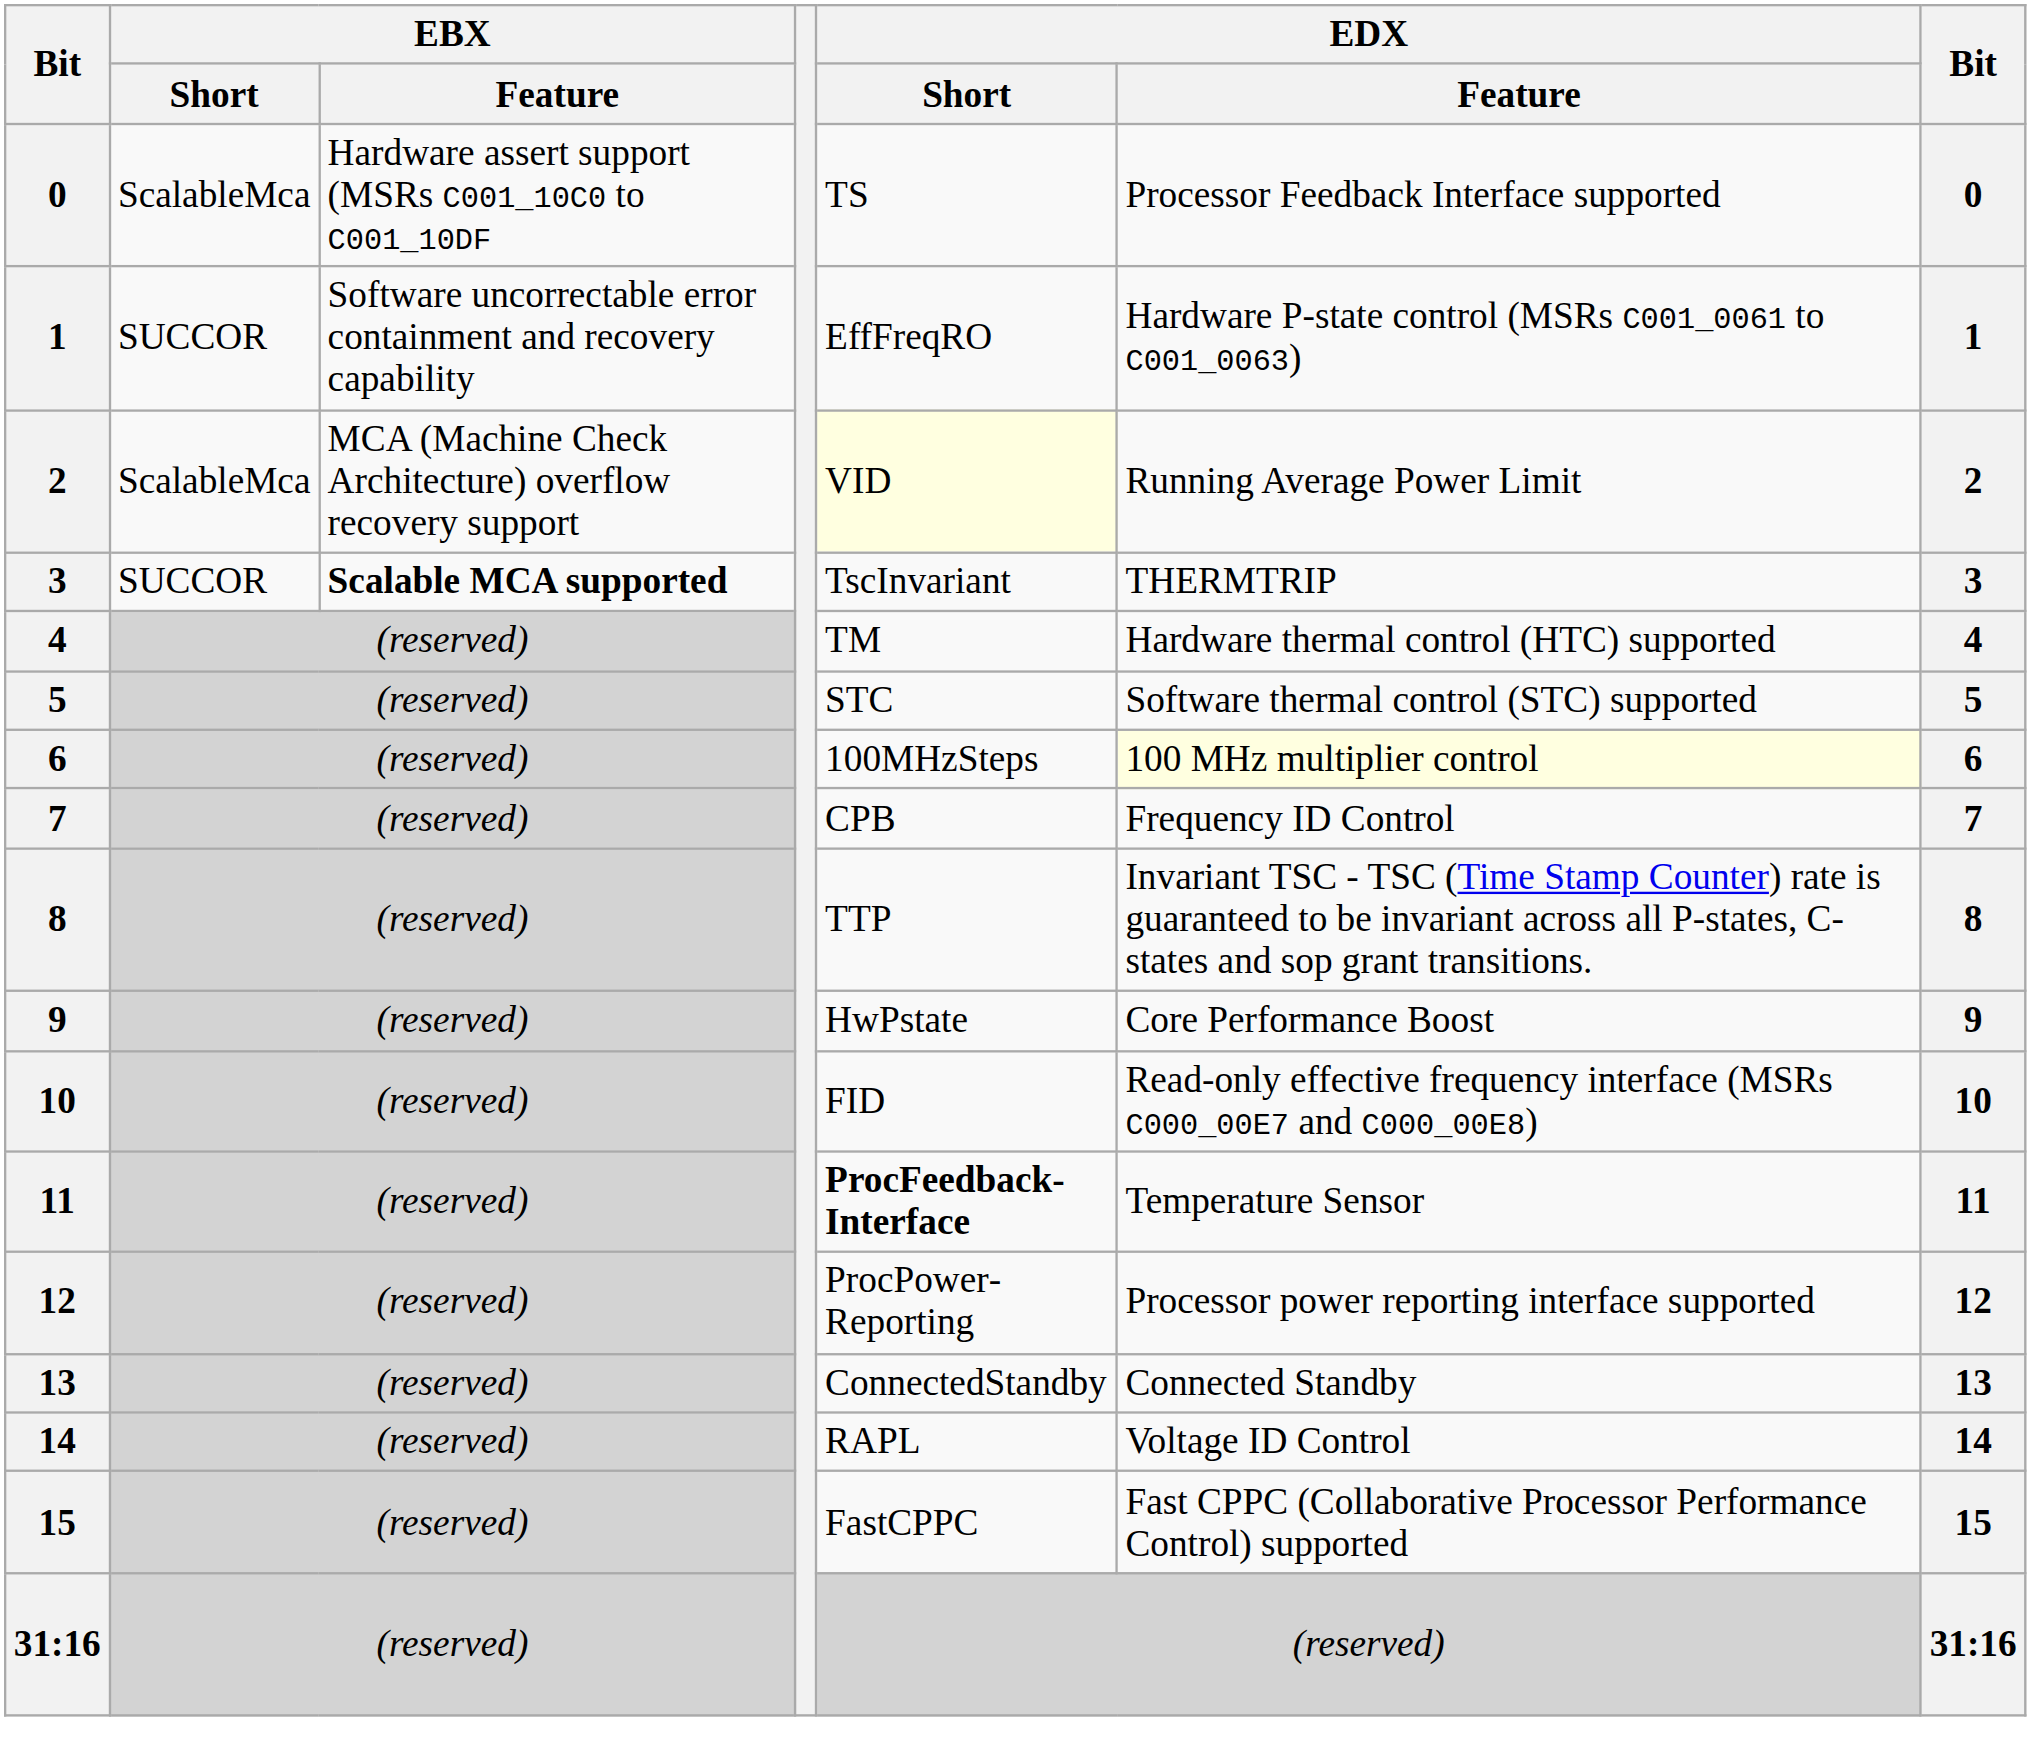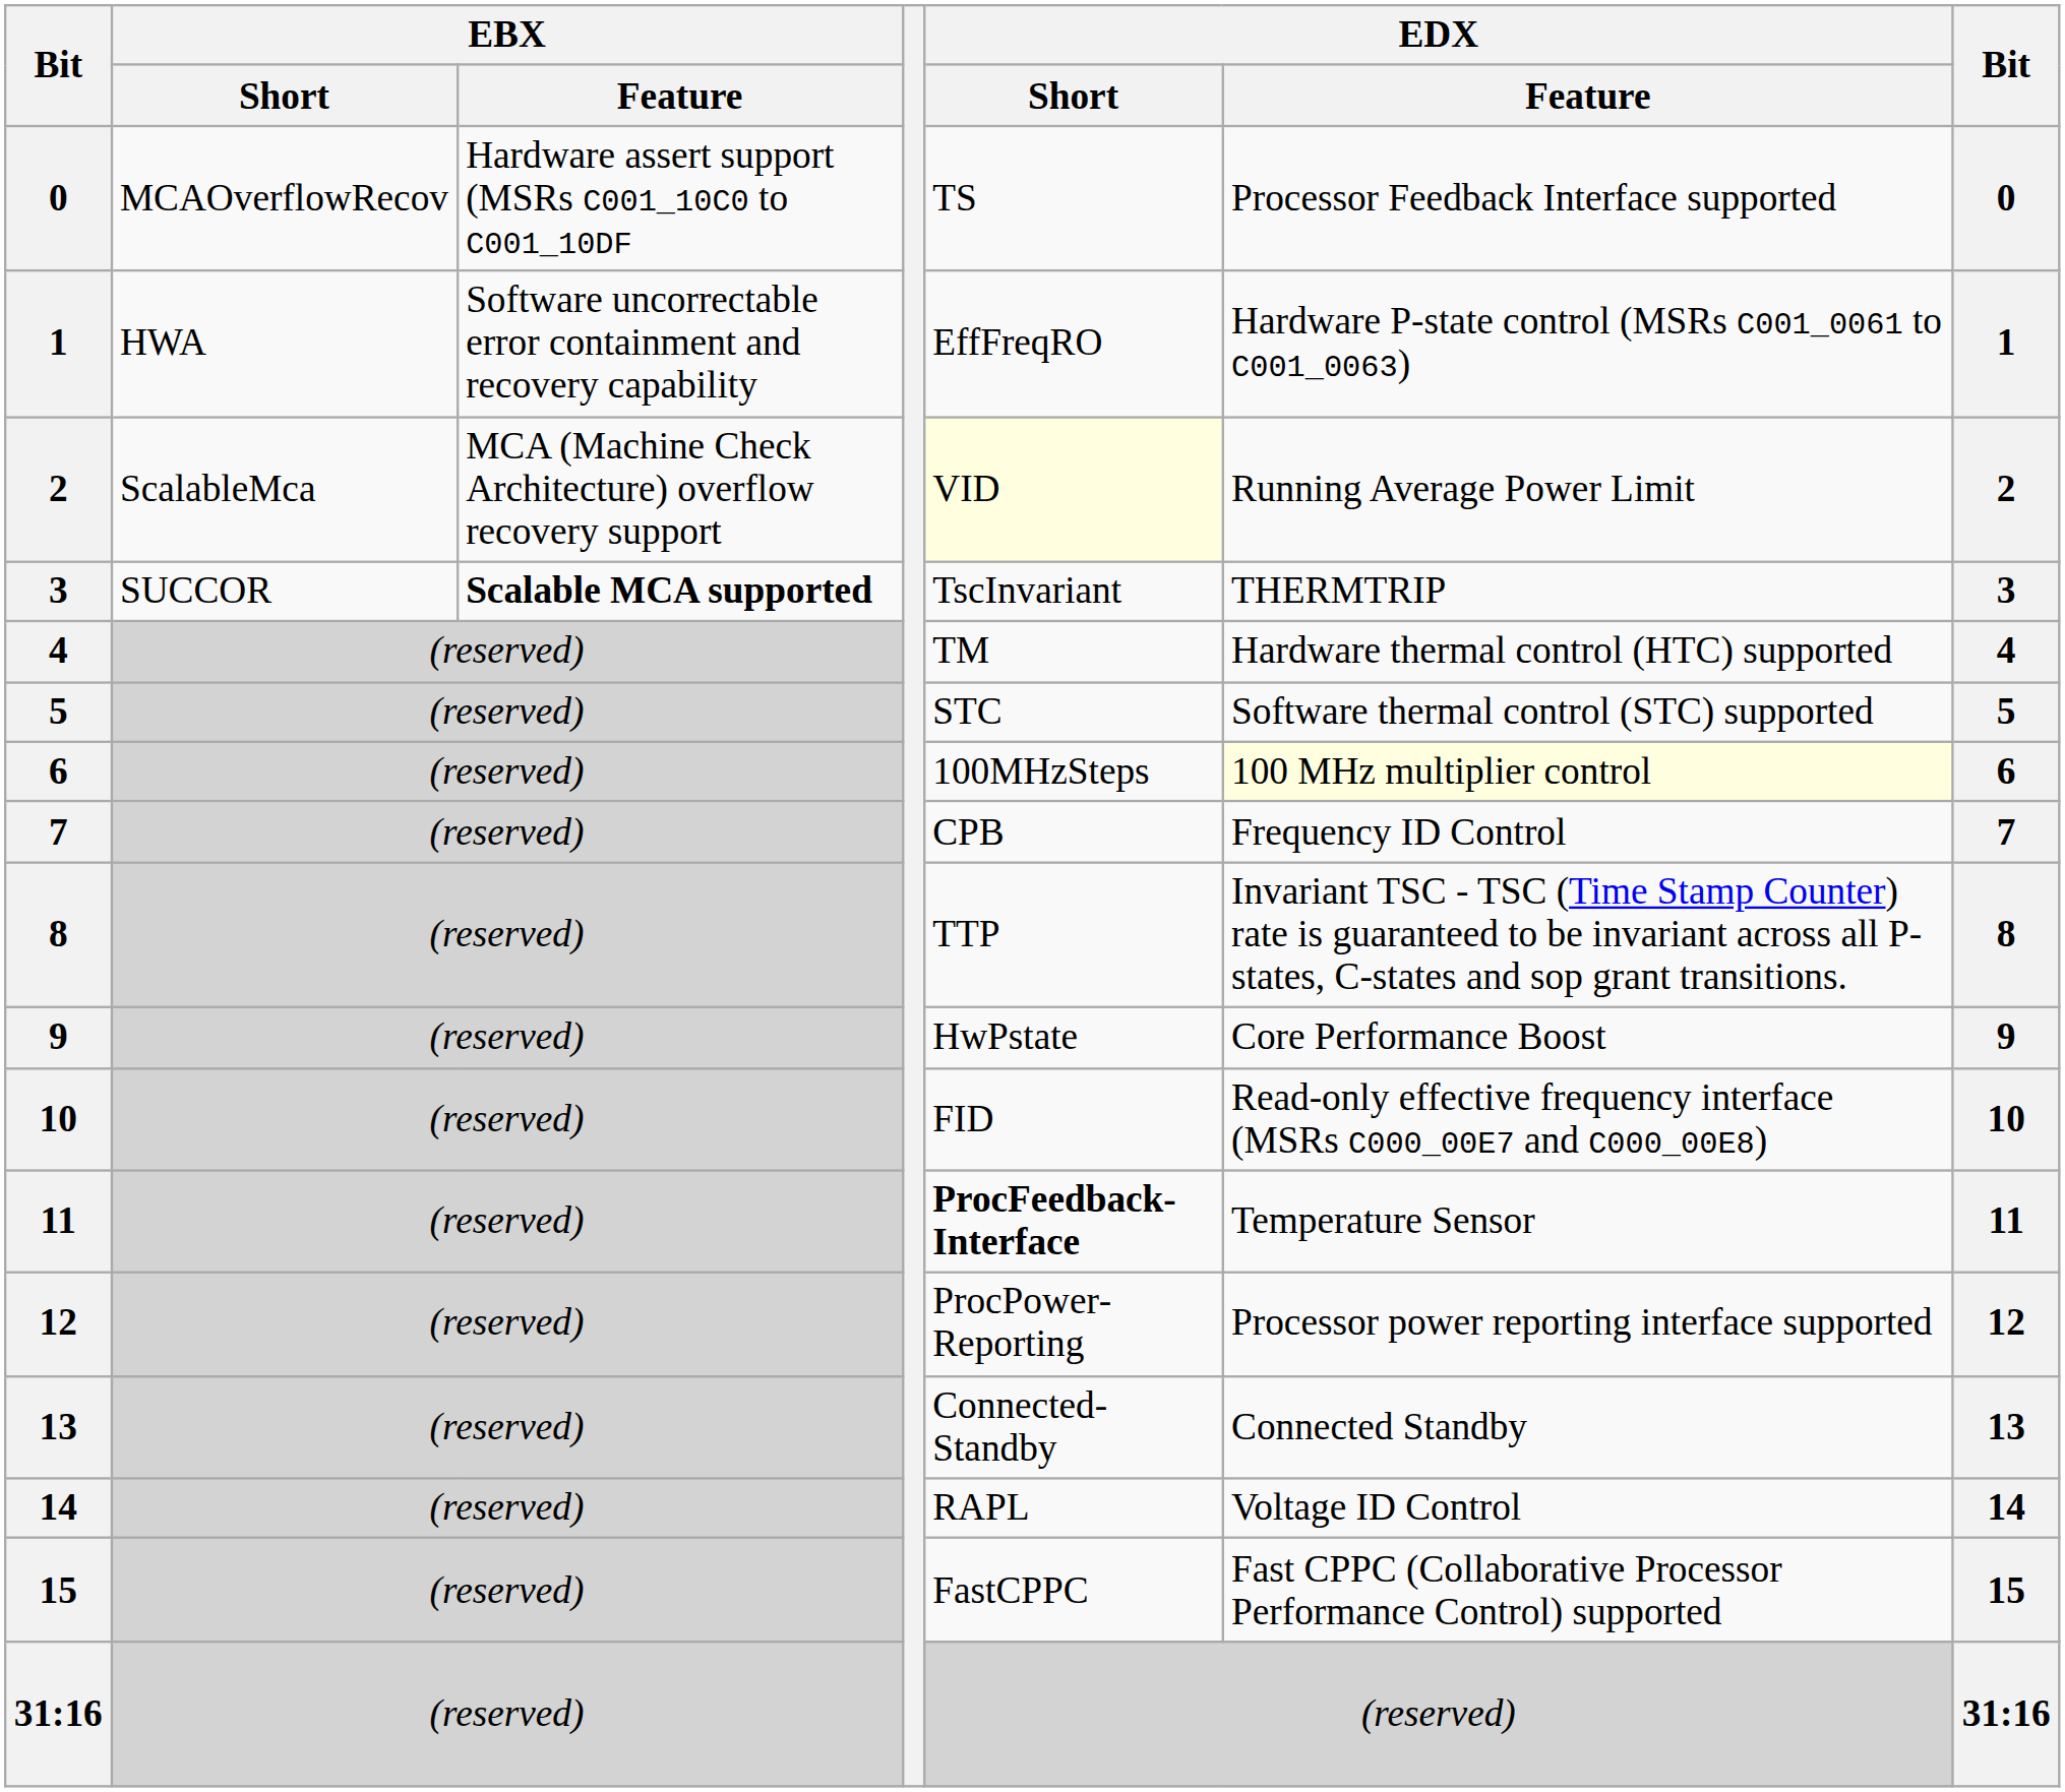row 3 | EBX / Short: ScalableMca -> MCAOverflowRecov
row 4 | EBX / Short: SUCCOR -> HWA
